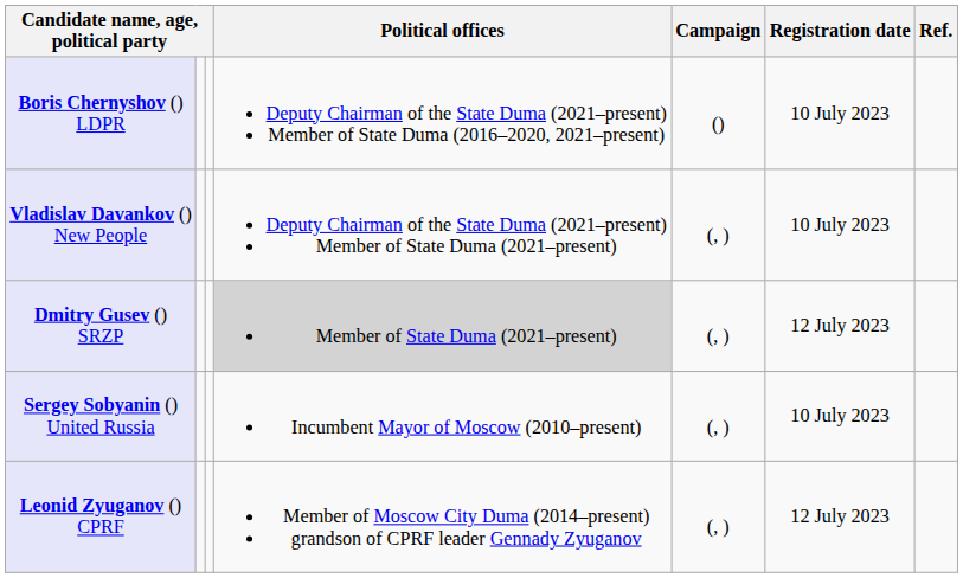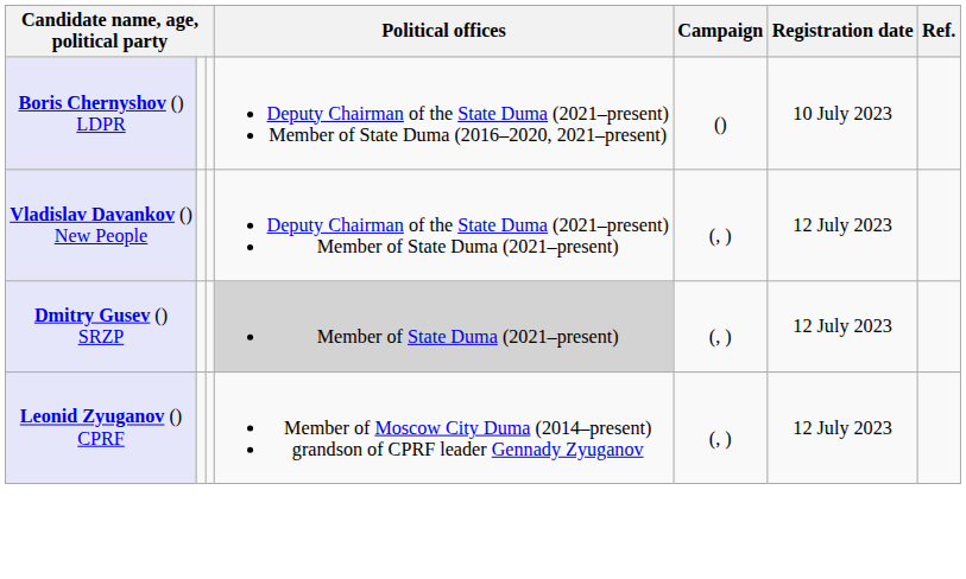Vladislav Davankov () New People | Registration date: 10 July 2023 -> 12 July 2023
- row: Sergey Sobyanin () United Russia | Incumbent Mayor of Moscow (2010–present) | (, ) | 10 July 2023
